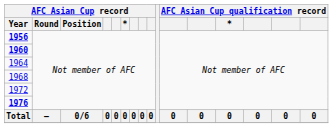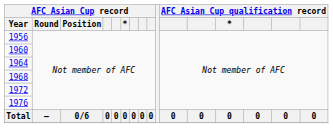1956 | AFC Asian Cup record / Year: bold -> normal
1960 | AFC Asian Cup record / Year: bold -> normal
1976 | AFC Asian Cup record / Year: bold -> normal
